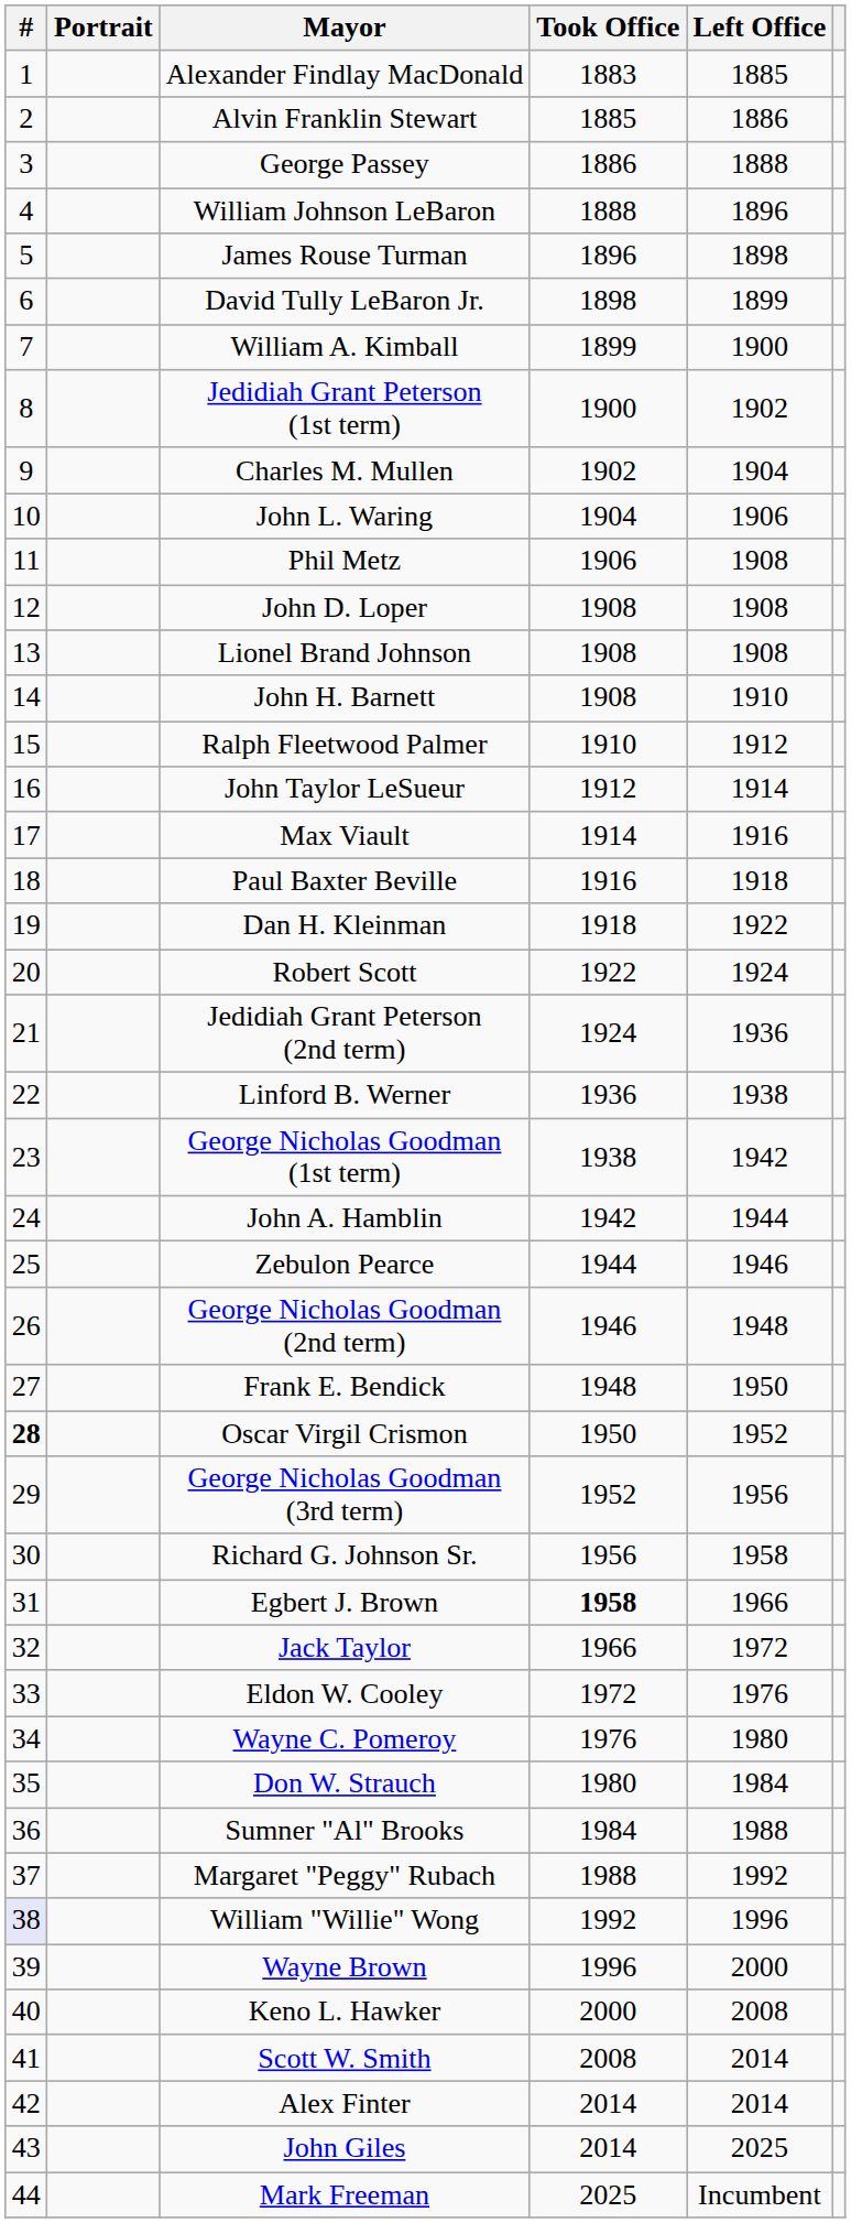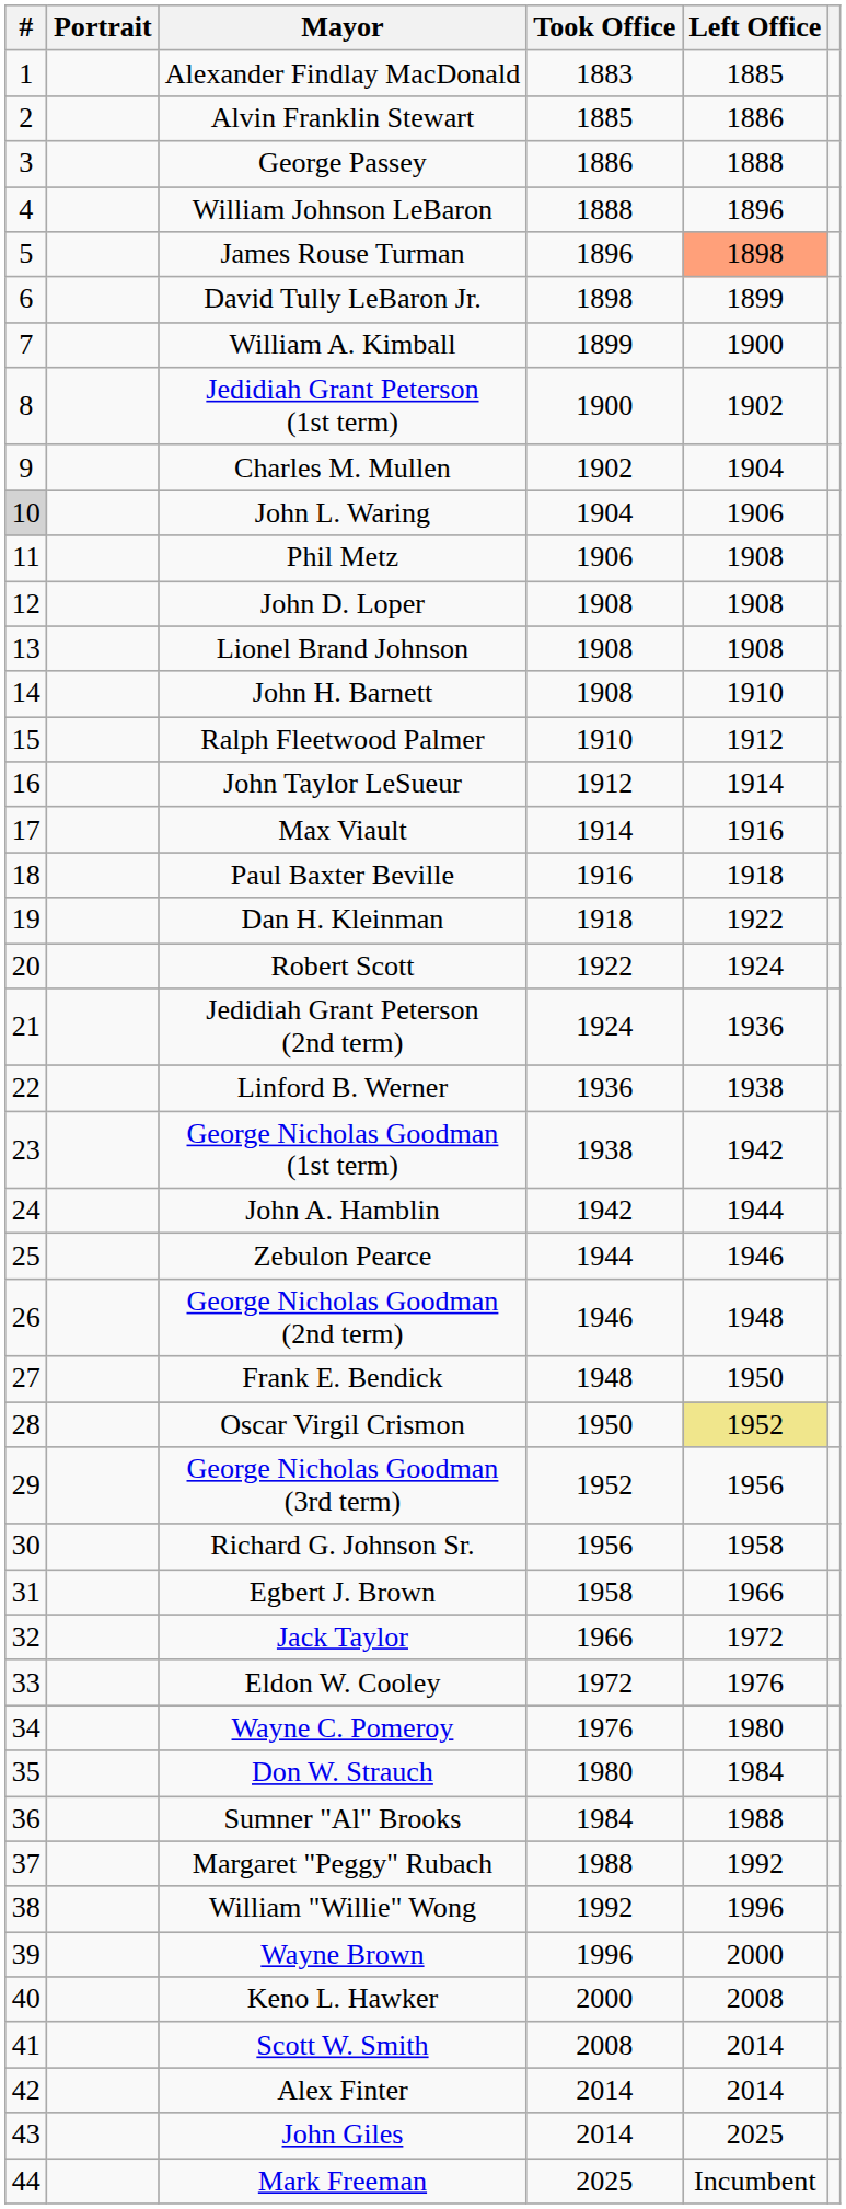James Rouse Turman | Left Office: no background -> lightsalmon background
John L. Waring | #: no background -> lightgrey background
Oscar Virgil Crismon | #: bold -> normal
Oscar Virgil Crismon | Left Office: no background -> khaki background
Egbert J. Brown | Took Office: bold -> normal
William "Willie" Wong | #: lavender background -> no background
